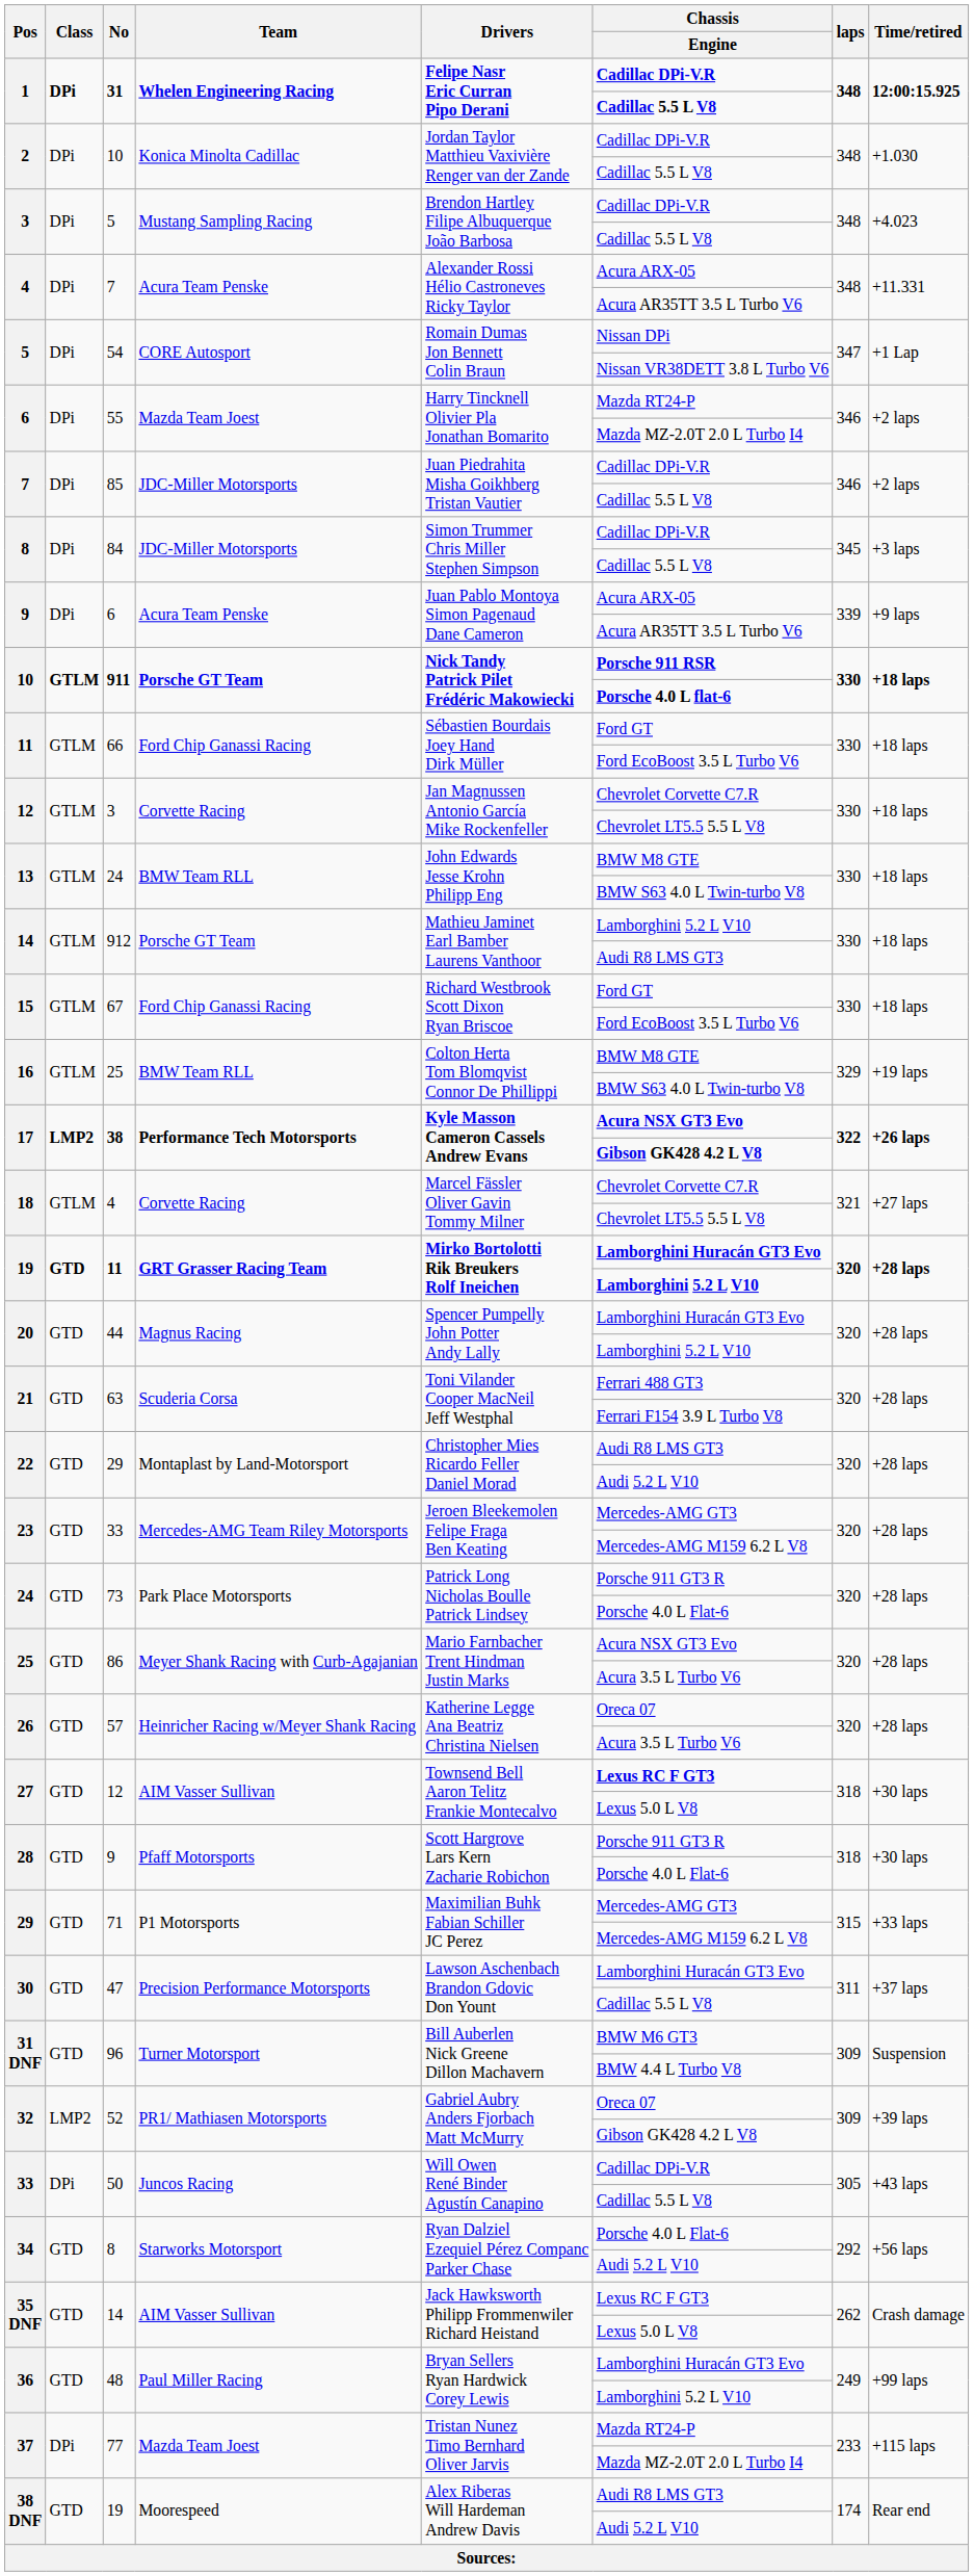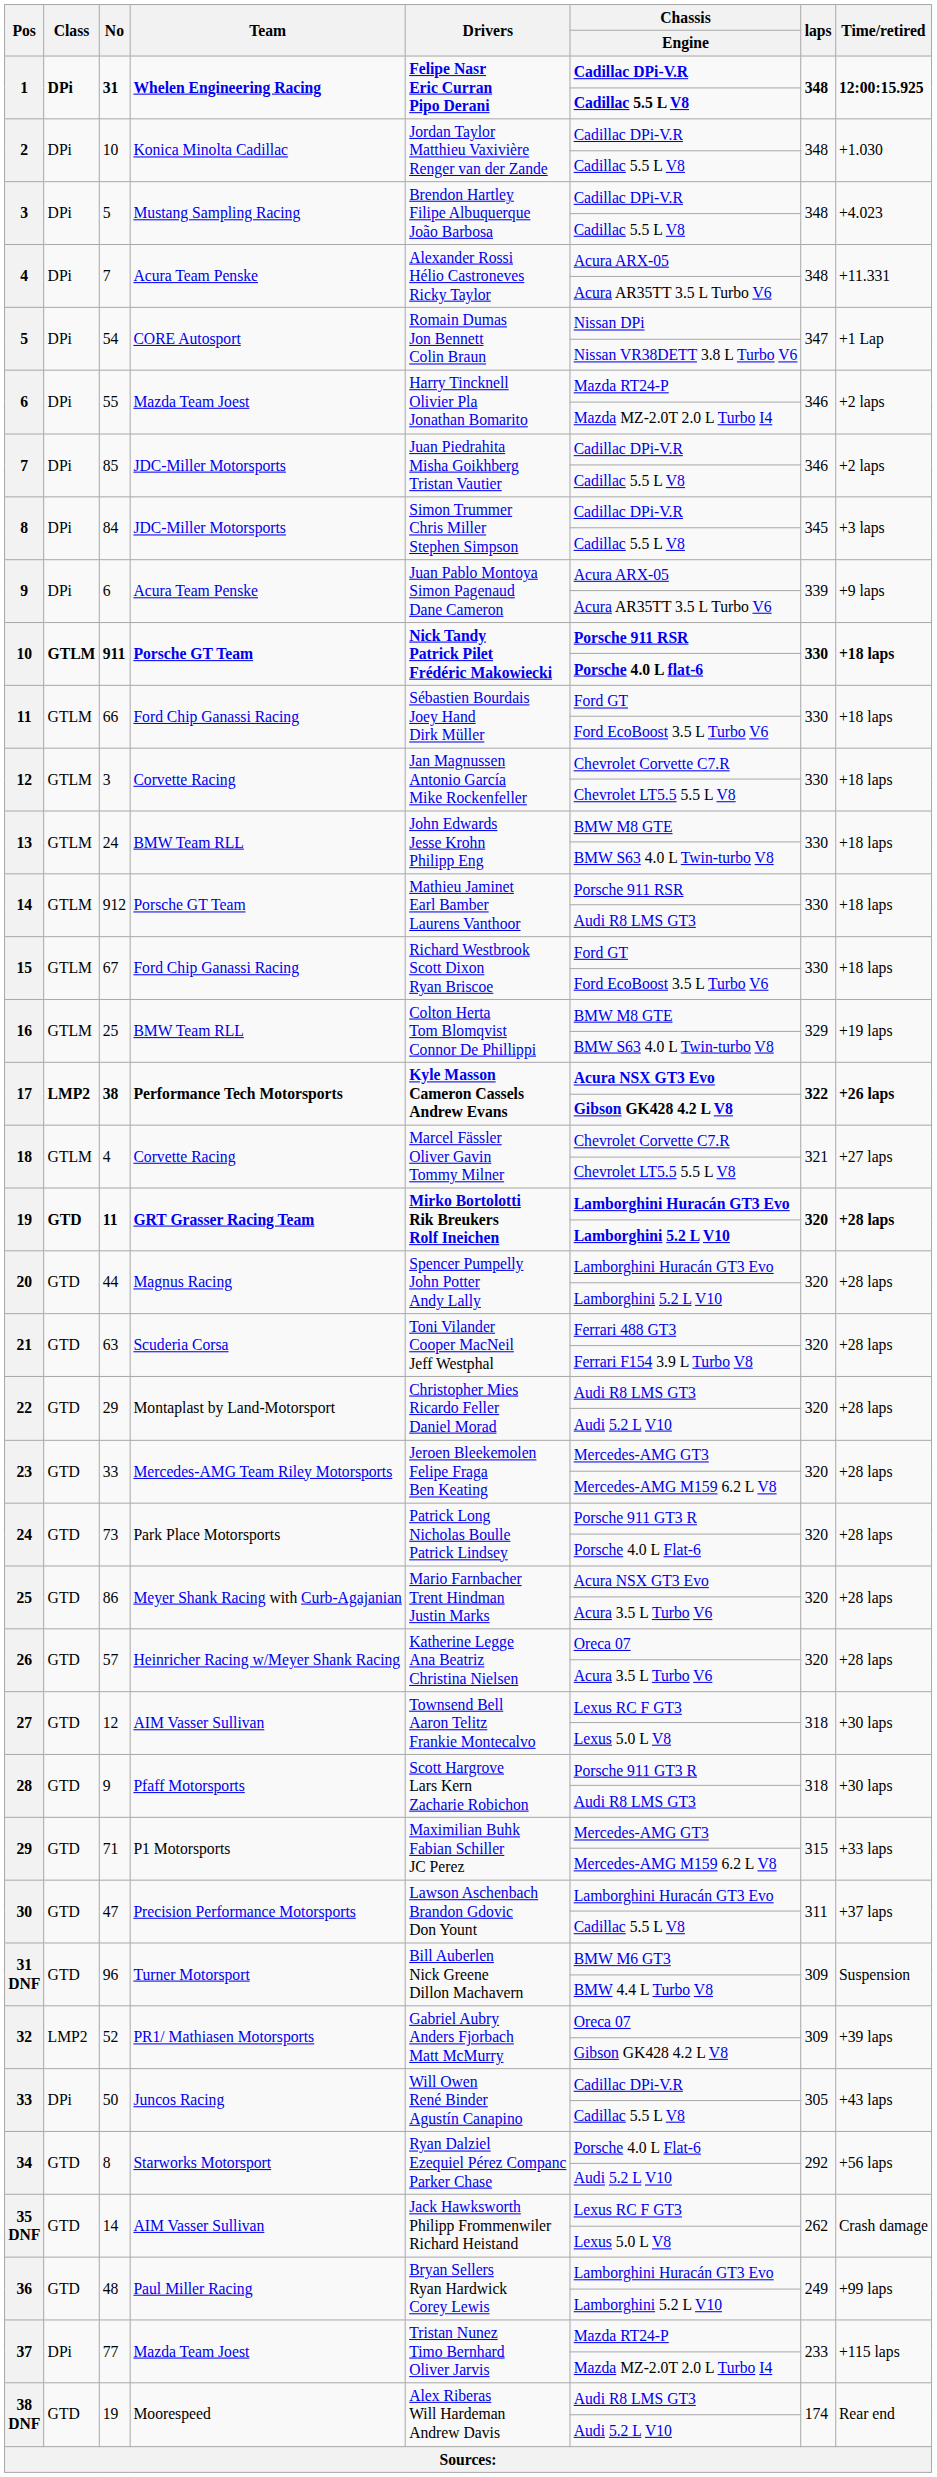row 29 | Chassis / Engine: Lamborghini 5.2 L V10 -> Porsche 911 RSR
row 55 | Chassis / Engine: bold -> normal
row 58 | Chassis / Engine: Porsche 4.0 L Flat-6 -> Audi R8 LMS GT3
